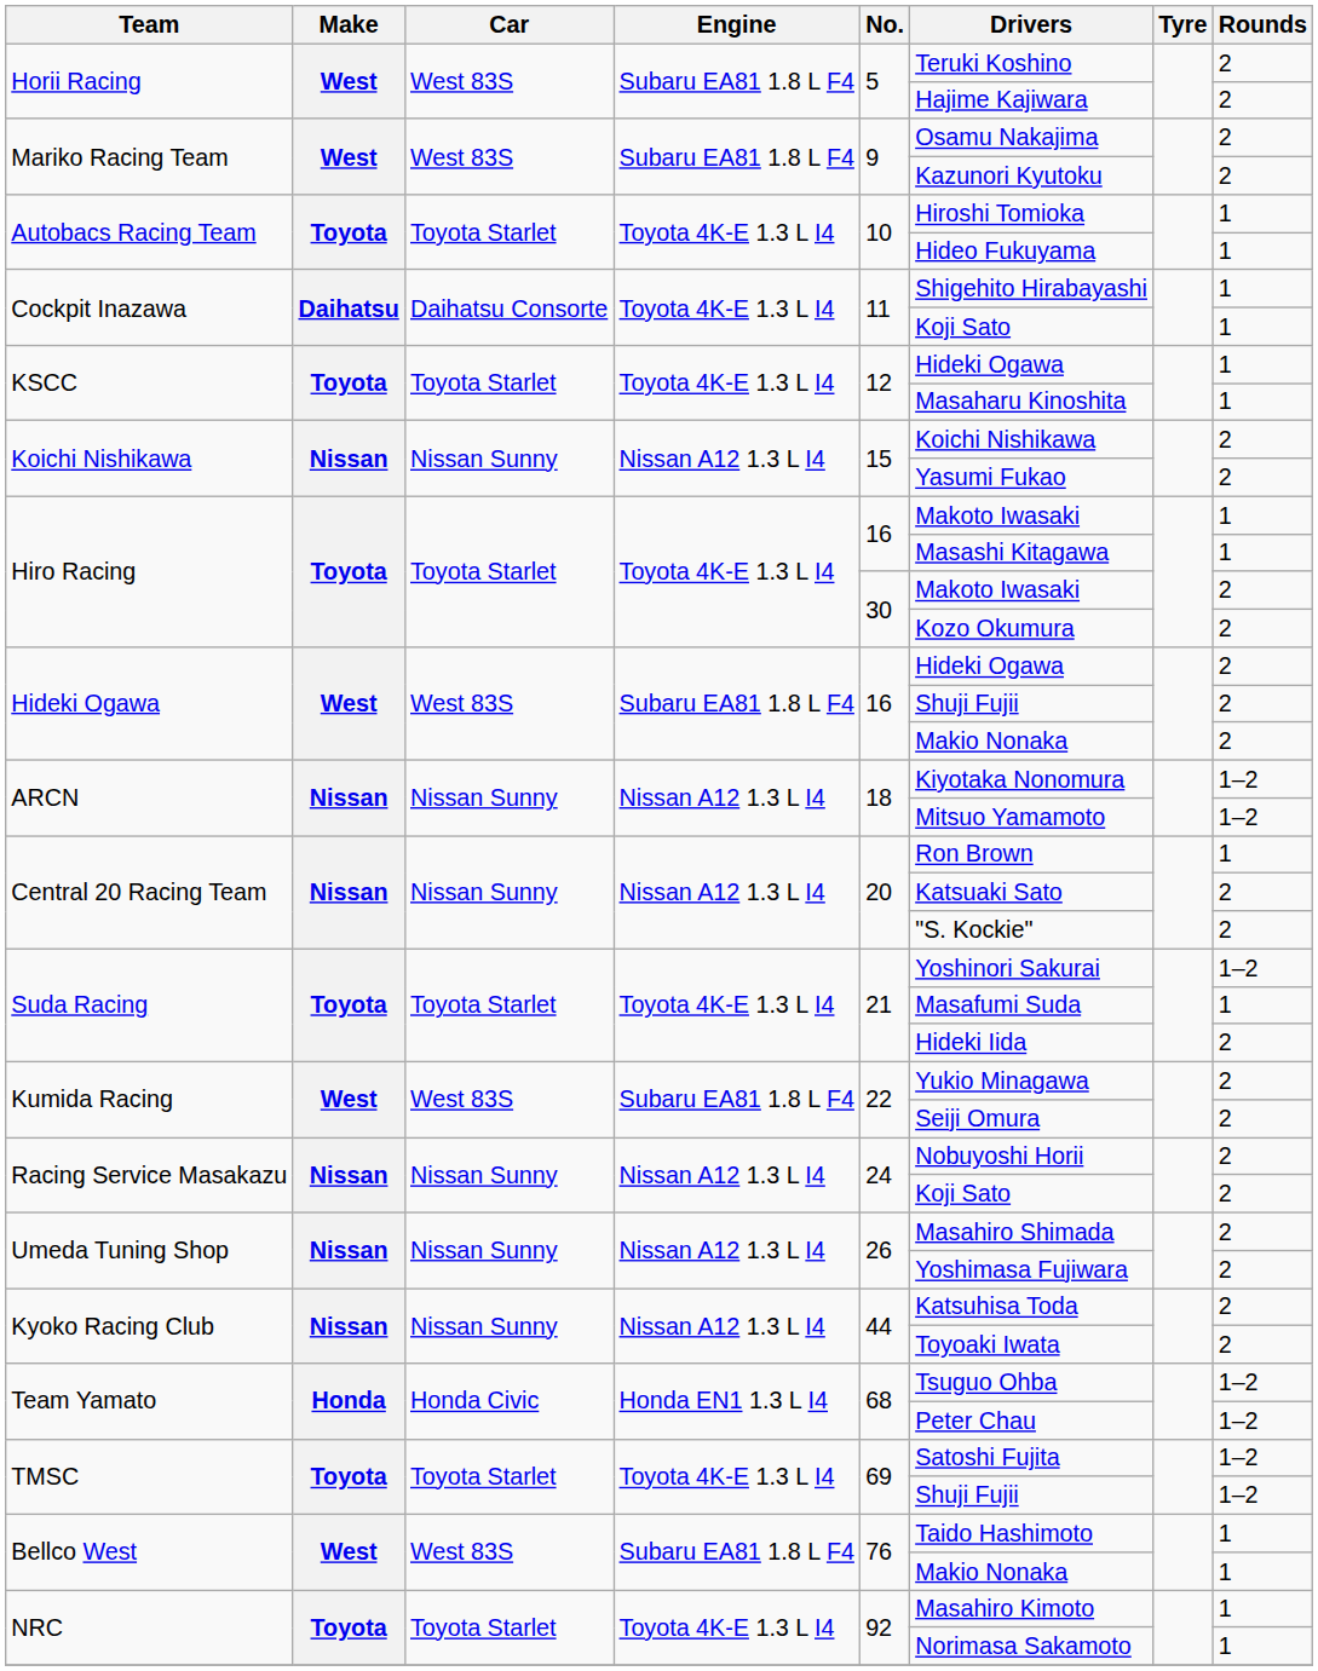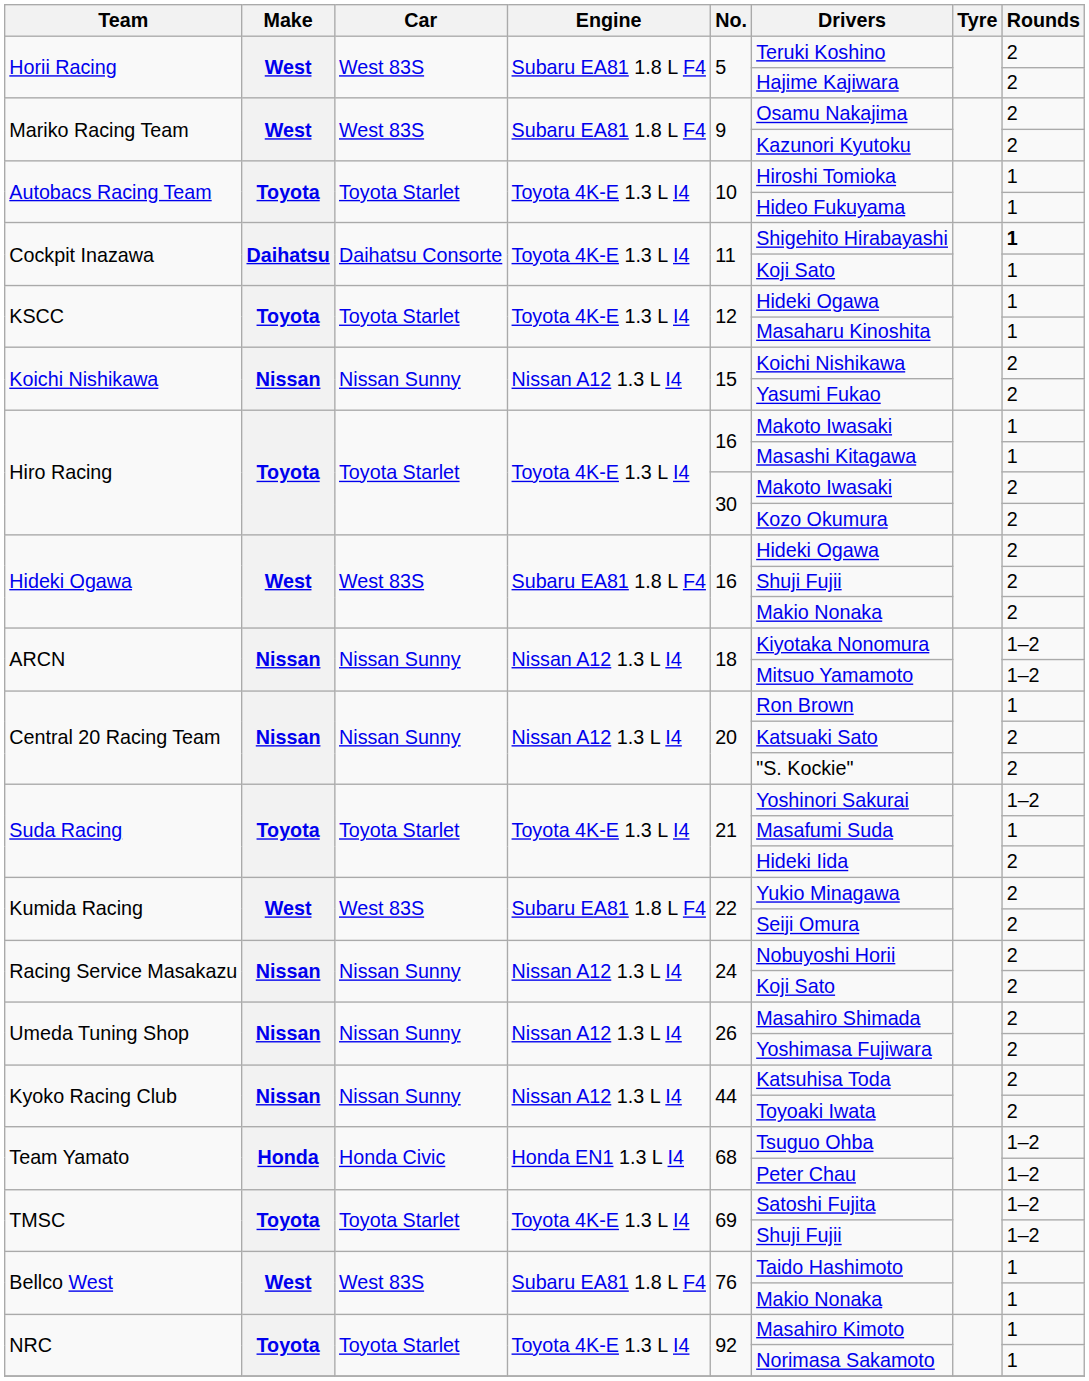row 8 | Rounds: normal -> bold
